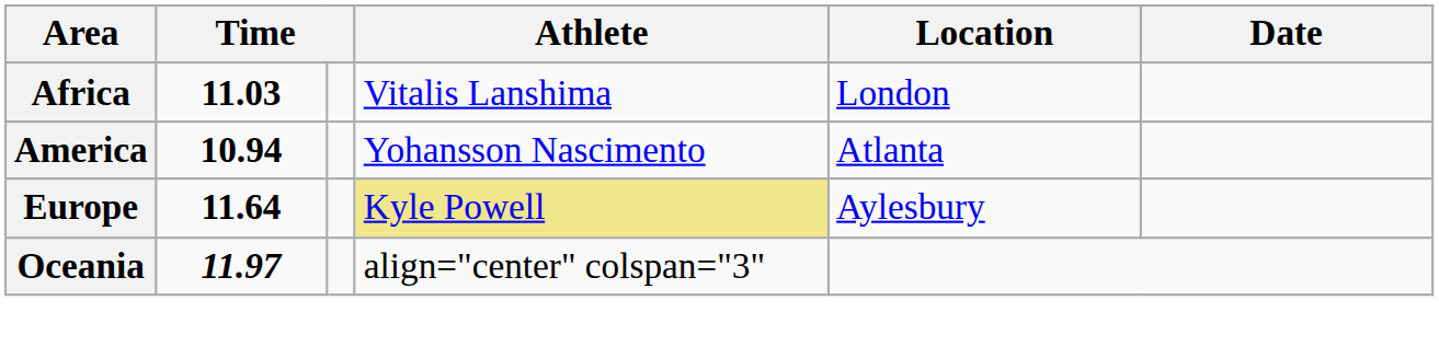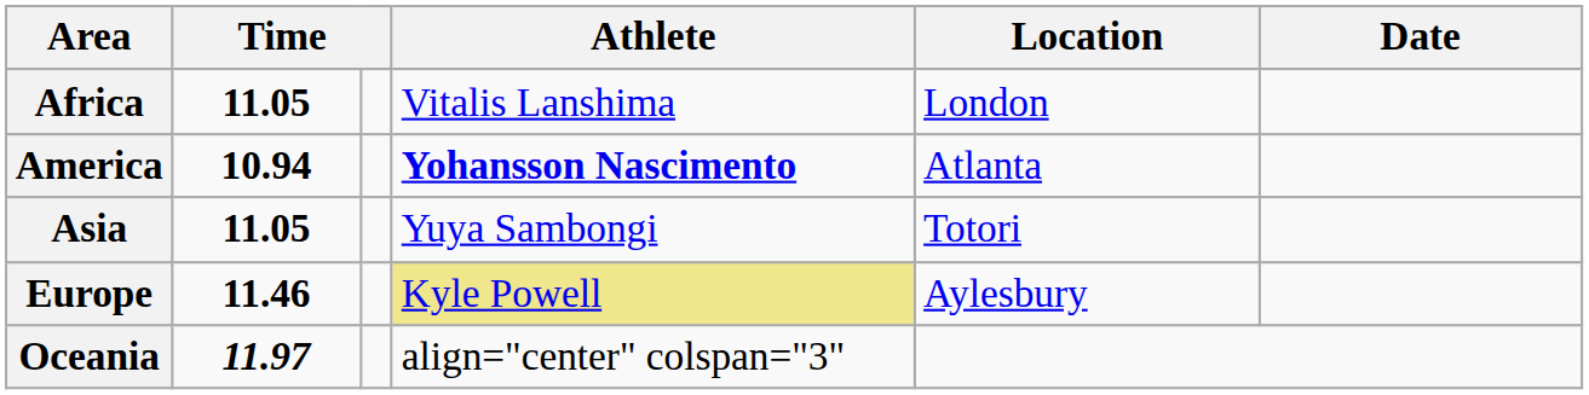Africa | column 2: 11.03 -> 11.05
America | Athlete: normal -> bold
+ row: Asia | 11.05 | Yuya Sambongi | Totori
Europe | column 2: 11.64 -> 11.46
